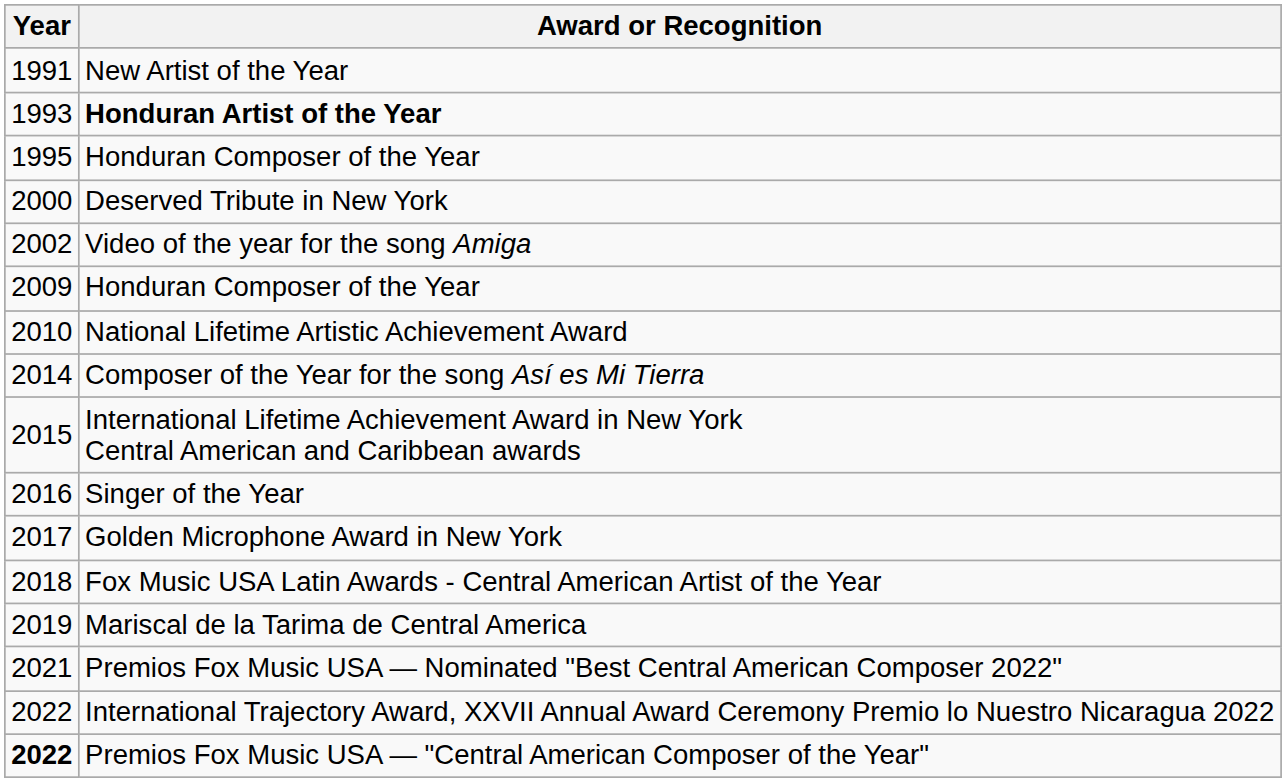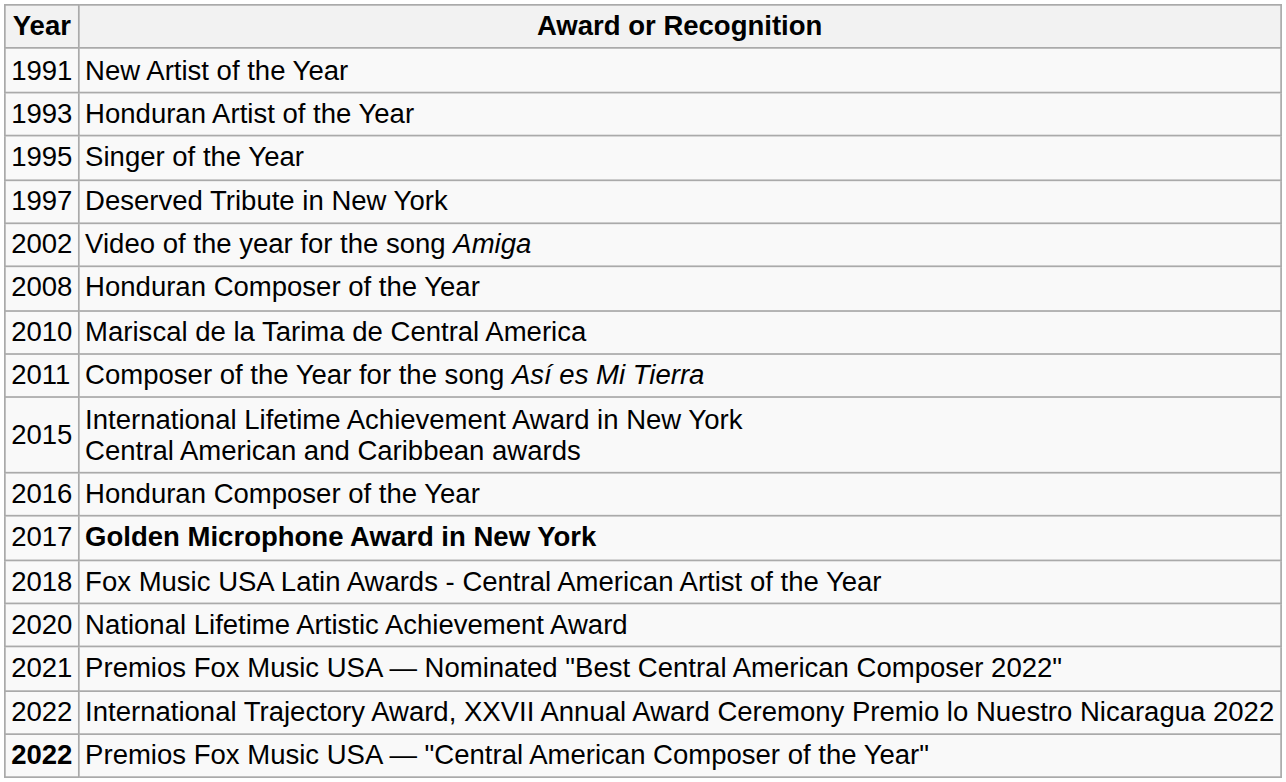row 3 | Award or Recognition: bold -> normal
row 4 | Award or Recognition: Honduran Composer of the Year -> Singer of the Year
row 5 | Year: 2000 -> 1997
row 7 | Year: 2009 -> 2008
row 8 | Award or Recognition: National Lifetime Artistic Achievement Award -> Mariscal de la Tarima de Central America
row 9 | Year: 2014 -> 2011
row 11 | Award or Recognition: Singer of the Year -> Honduran Composer of the Year
row 12 | Award or Recognition: normal -> bold
row 14 | Year: 2019 -> 2020
row 14 | Award or Recognition: Mariscal de la Tarima de Central America -> National Lifetime Artistic Achievement Award
